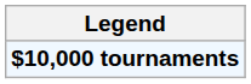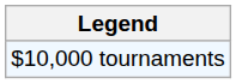row 2 | column 1: bold -> normal
